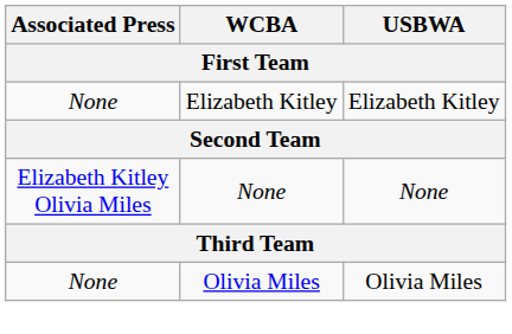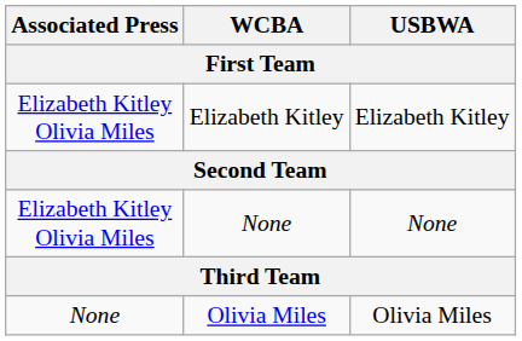row 3 | Associated Press: None -> Elizabeth Kitley Olivia Miles
